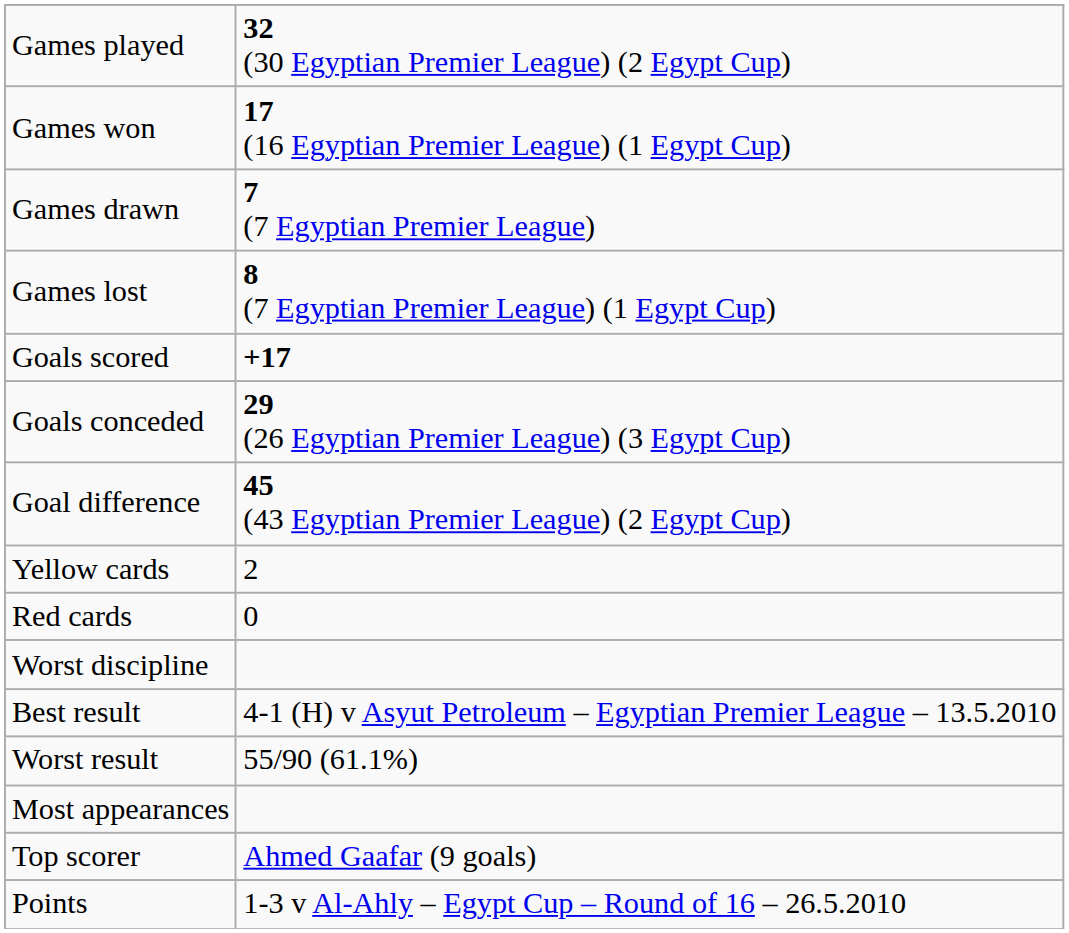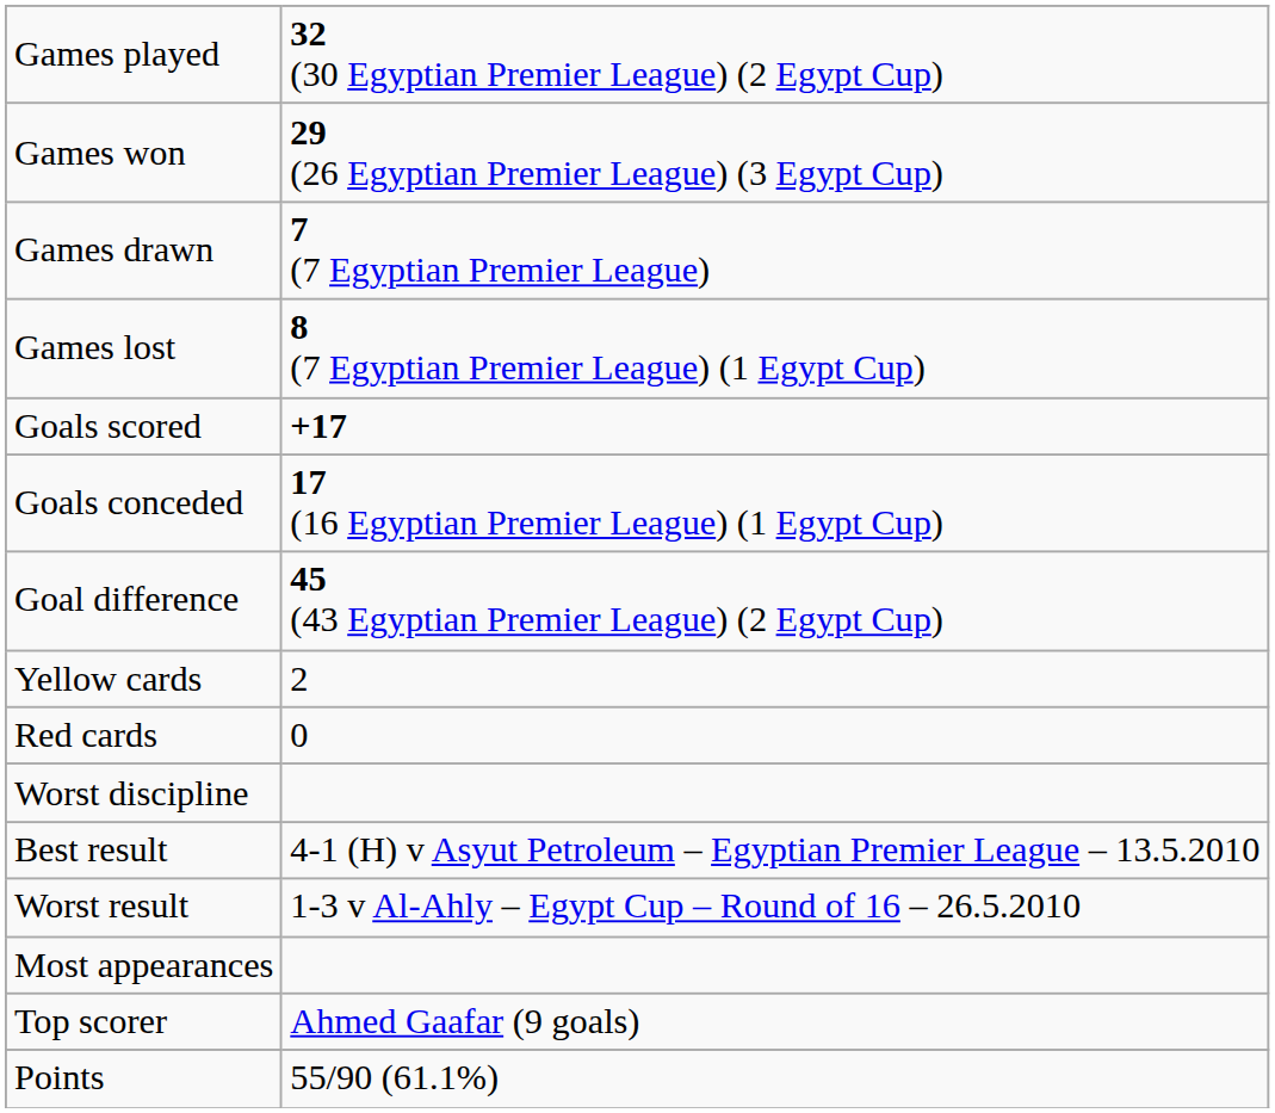Games won | column 2: 17 (16 Egyptian Premier League) (1 Egypt Cup) -> 29 (26 Egyptian Premier League) (3 Egypt Cup)
Goals conceded | column 2: 29 (26 Egyptian Premier League) (3 Egypt Cup) -> 17 (16 Egyptian Premier League) (1 Egypt Cup)
Worst result | column 2: 55/90 (61.1%) -> 1-3 v Al-Ahly – Egypt Cup – Round of 16 – 26.5.2010
Points | column 2: 1-3 v Al-Ahly – Egypt Cup – Round of 16 – 26.5.2010 -> 55/90 (61.1%)
